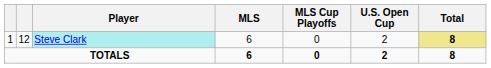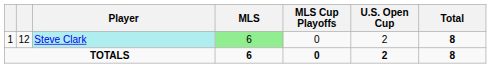1 | MLS: no background -> lightgreen background
1 | Total: khaki background -> no background
